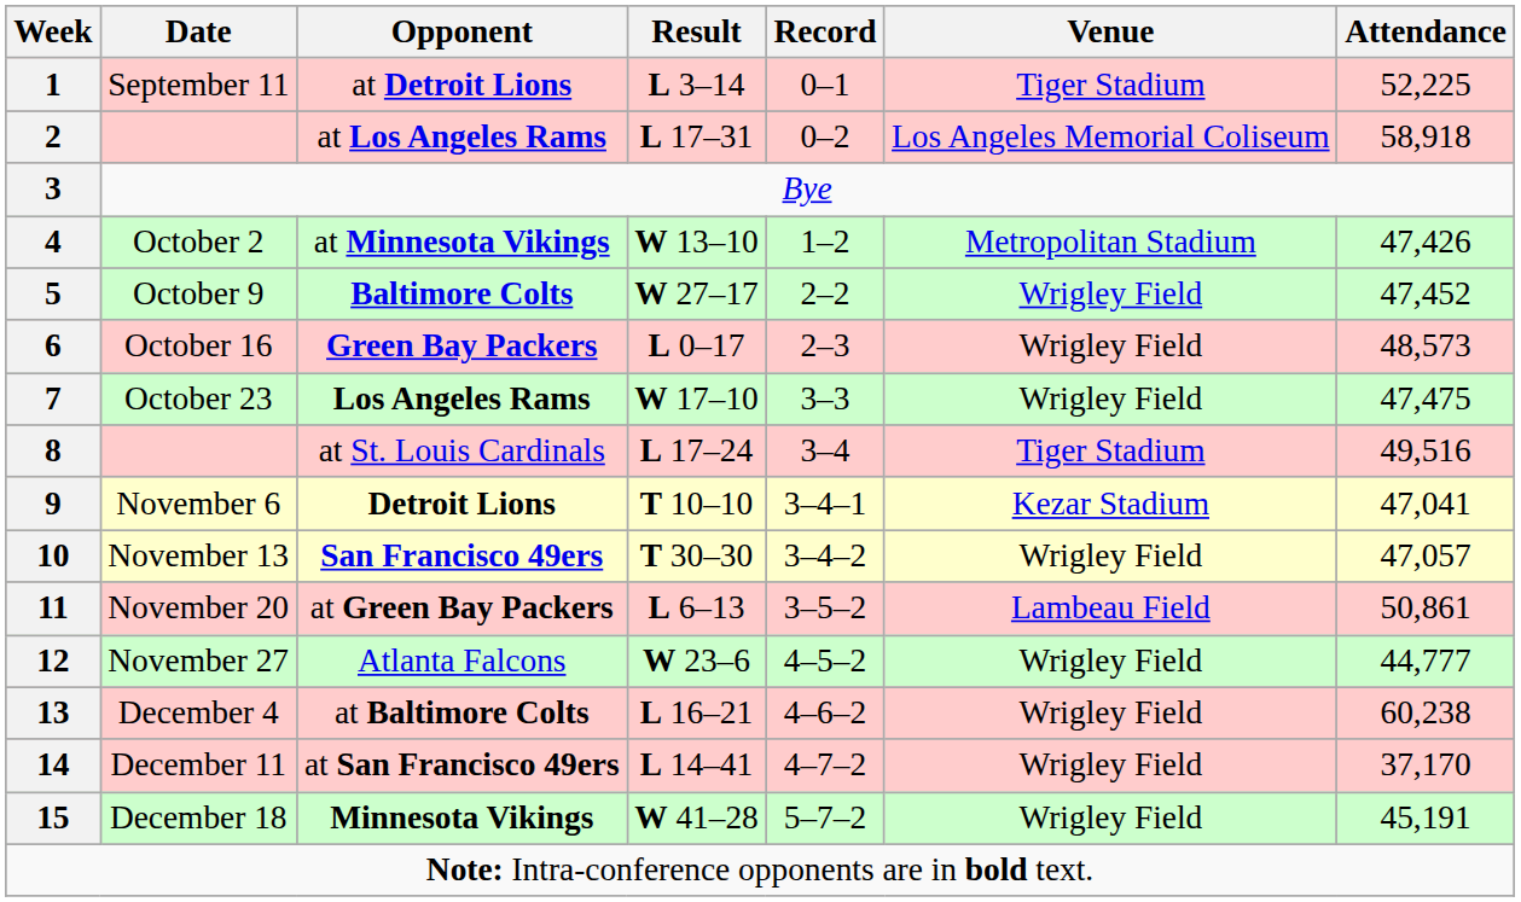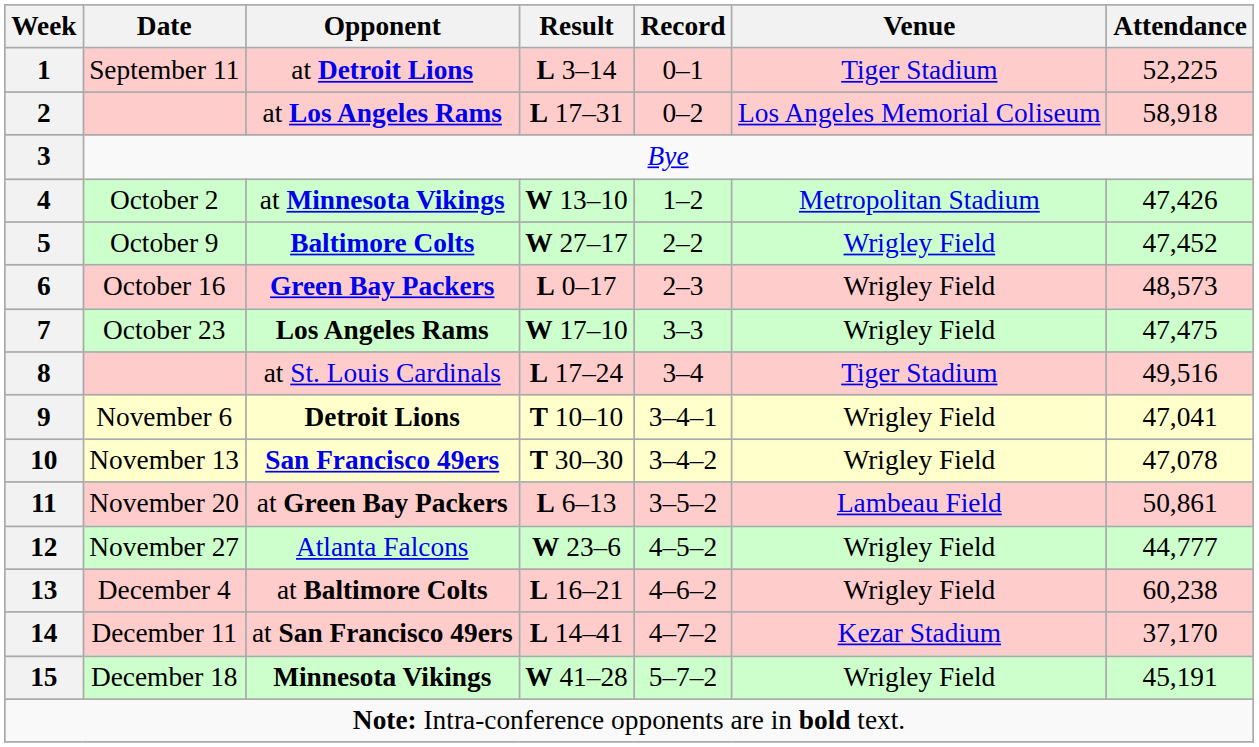9 | Venue: Kezar Stadium -> Wrigley Field
10 | Attendance: 47,057 -> 47,078
14 | Venue: Wrigley Field -> Kezar Stadium
